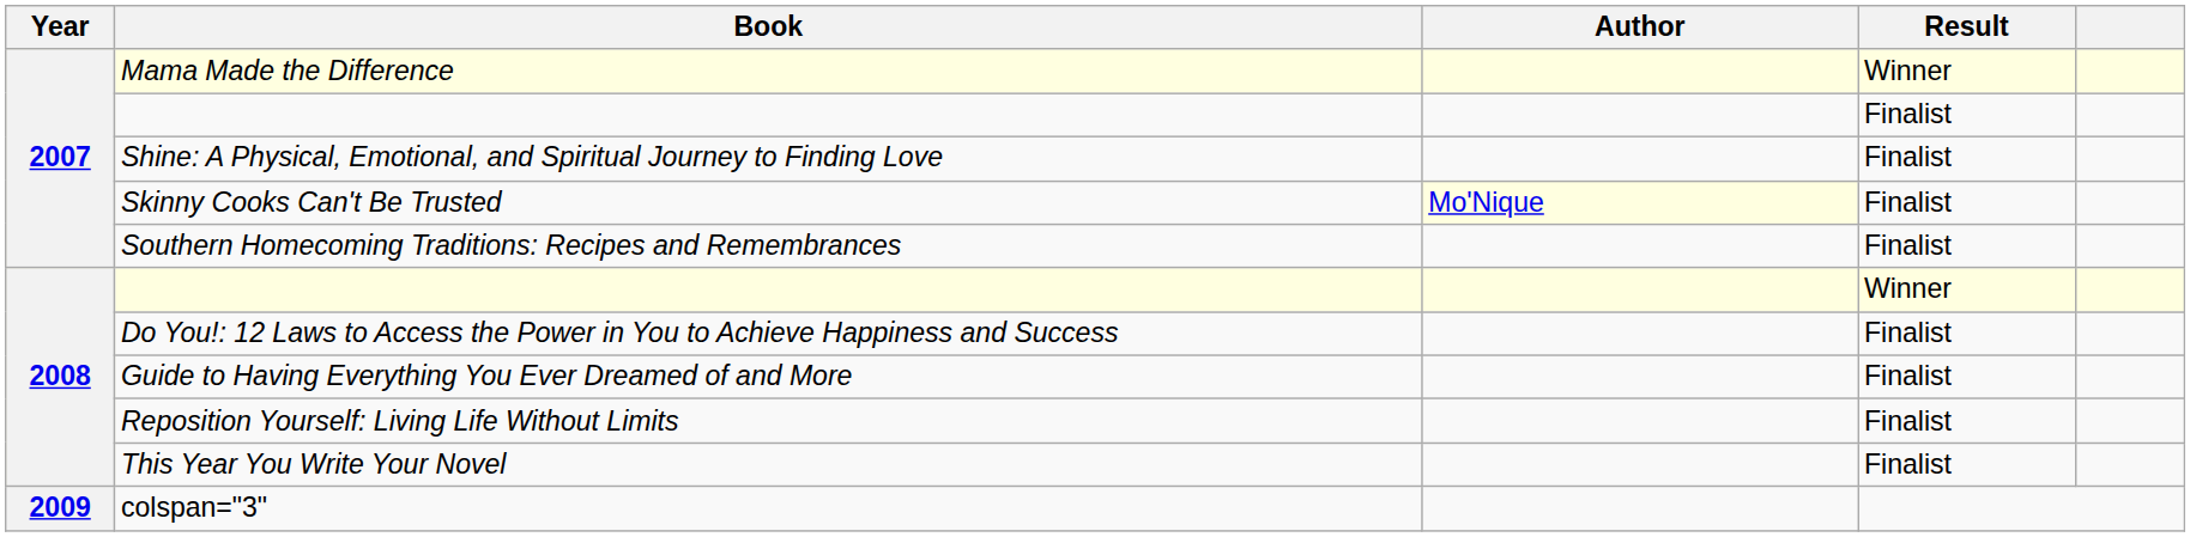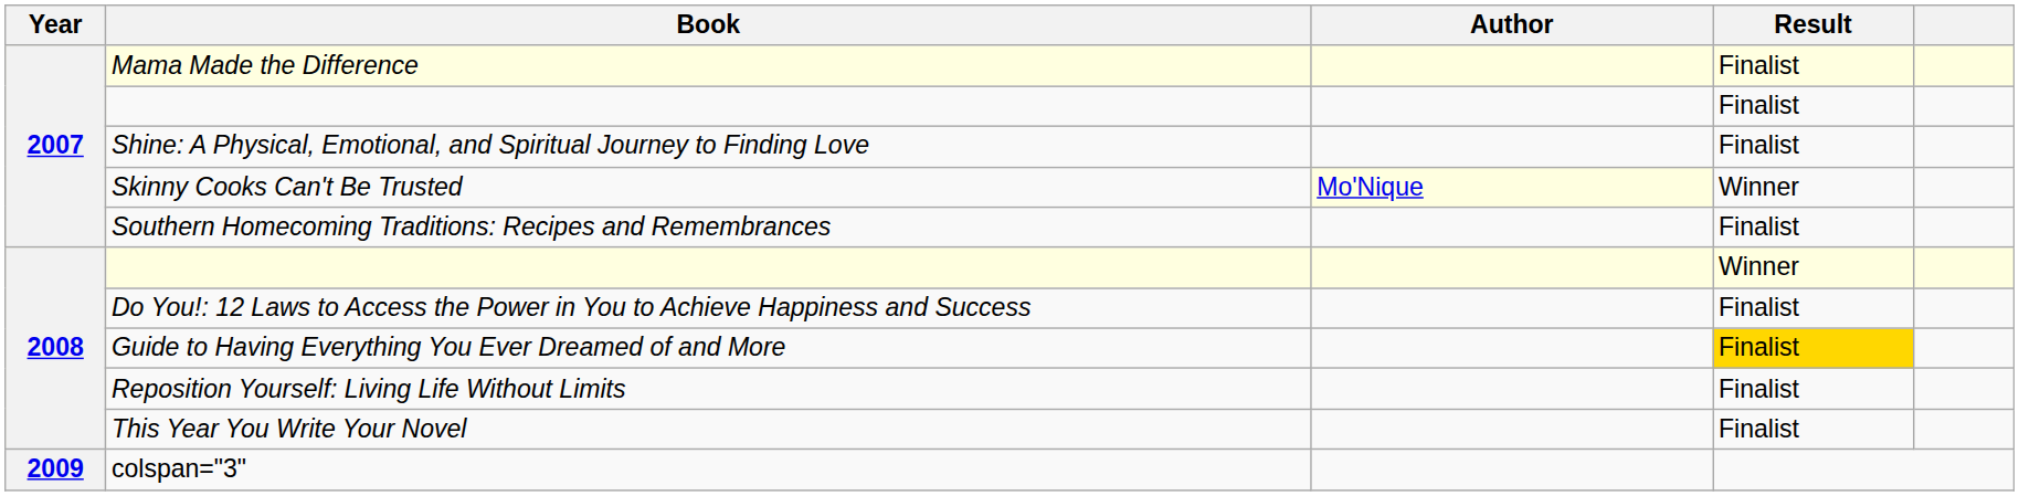Mama Made the Difference | Result: Winner -> Finalist
Skinny Cooks Can't Be Trusted | Result: Finalist -> Winner
Guide to Having Everything You Ever Dreamed of and More | Result: no background -> gold background
